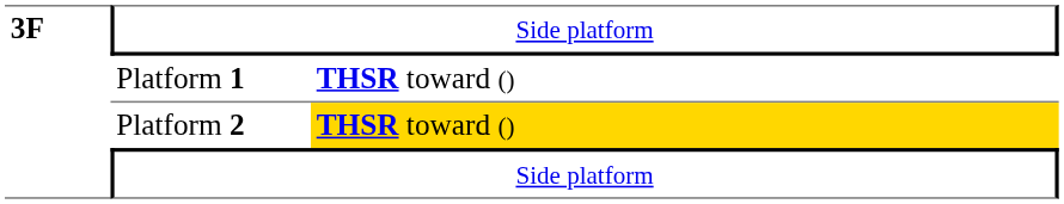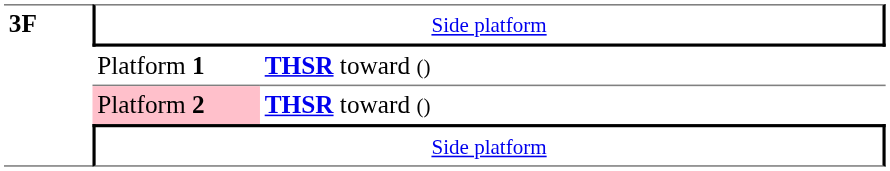Platform 2 | column 2: no background -> pink background
Platform 2 | column 3: gold background -> no background
